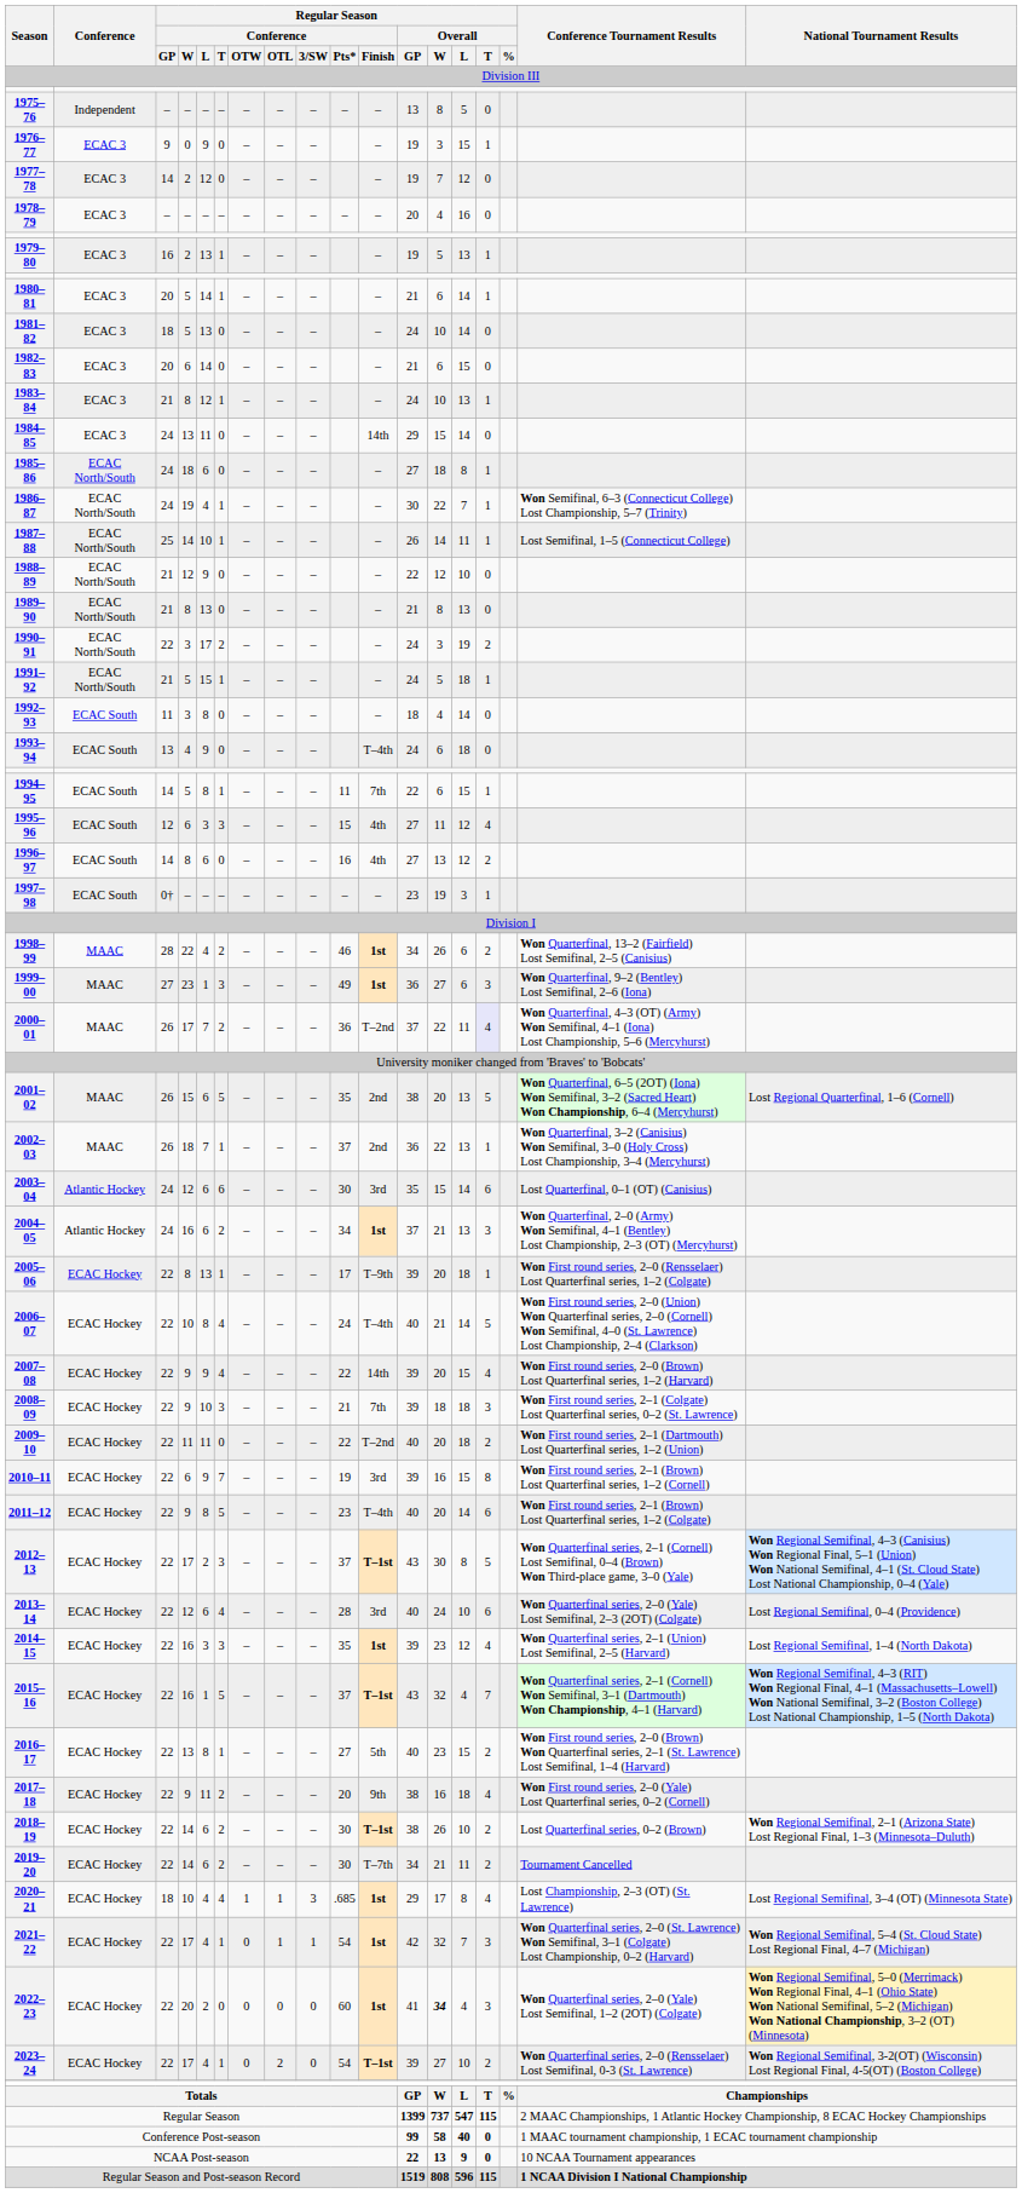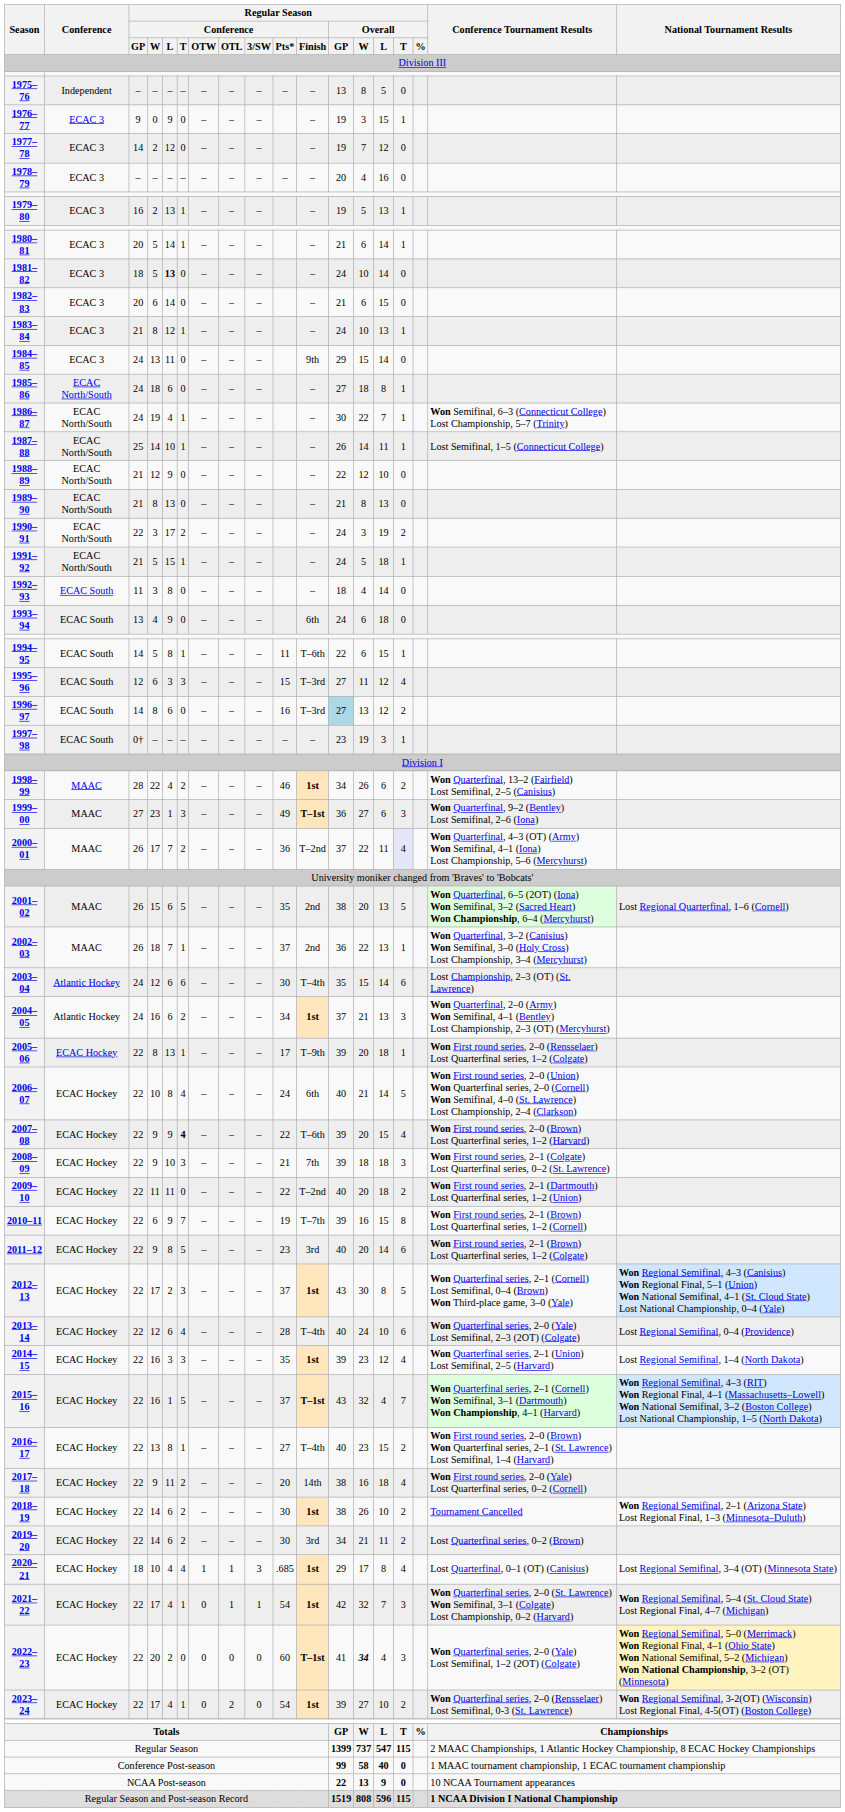1981–82 | Regular Season / Conference / L: normal -> bold
1984–85 | Regular Season / Conference / Finish: 14th -> 9th
1993–94 | Regular Season / Conference / Finish: T–4th -> 6th
1994–95 | Regular Season / Conference / Finish: 7th -> T–6th
1995–96 | Regular Season / Conference / Finish: 4th -> T–3rd
1996–97 | Regular Season / Conference / Finish: 4th -> T–3rd
1996–97 | Regular Season / Overall / GP: no background -> lightblue background
1999–00 | Regular Season / Conference / Finish: 1st -> T–1st
2003–04 | Regular Season / Conference / Finish: 3rd -> T–4th
2003–04 | Conference Tournament Results: Lost Quarterfinal, 0–1 (OT) (Canisius) -> Lost Championship, 2–3 (OT) (St. Lawrence)
2006–07 | Regular Season / Conference / Finish: T–4th -> 6th
2007–08 | Regular Season / Conference / T: normal -> bold
2007–08 | Regular Season / Conference / Finish: 14th -> T–6th
2010–11 | Regular Season / Conference / Finish: 3rd -> T–7th
2011–12 | Regular Season / Conference / Finish: T–4th -> 3rd
2012–13 | Regular Season / Conference / Finish: T–1st -> 1st
2013–14 | Regular Season / Conference / Finish: 3rd -> T–4th
2016–17 | Regular Season / Conference / Finish: 5th -> T–4th
2017–18 | Regular Season / Conference / Finish: 9th -> 14th
2018–19 | Regular Season / Conference / Finish: T–1st -> 1st
2018–19 | Conference Tournament Results: Lost Quarterfinal series, 0–2 (Brown) -> Tournament Cancelled
2019–20 | Regular Season / Conference / Finish: T–7th -> 3rd
2019–20 | Conference Tournament Results: Tournament Cancelled -> Lost Quarterfinal series, 0–2 (Brown)
2020–21 | Conference Tournament Results: Lost Championship, 2–3 (OT) (St. Lawrence) -> Lost Quarterfinal, 0–1 (OT) (Canisius)
2022–23 | Regular Season / Conference / Finish: 1st -> T–1st
2023–24 | Regular Season / Conference / Finish: T–1st -> 1st
